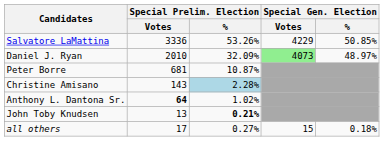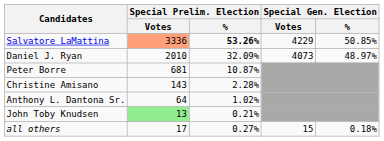Salvatore LaMattina | Special Prelim. Election / Votes: no background -> lightsalmon background
Salvatore LaMattina | Special Prelim. Election / %: normal -> bold
Daniel J. Ryan | Special Gen. Election / Votes: lightgreen background -> no background
Christine Amisano | Special Prelim. Election / %: lightblue background -> no background
Anthony L. Dantona Sr. | Special Prelim. Election / Votes: bold -> normal
John Toby Knudsen | Special Prelim. Election / Votes: no background -> lightgreen background
John Toby Knudsen | Special Prelim. Election / %: bold -> normal
